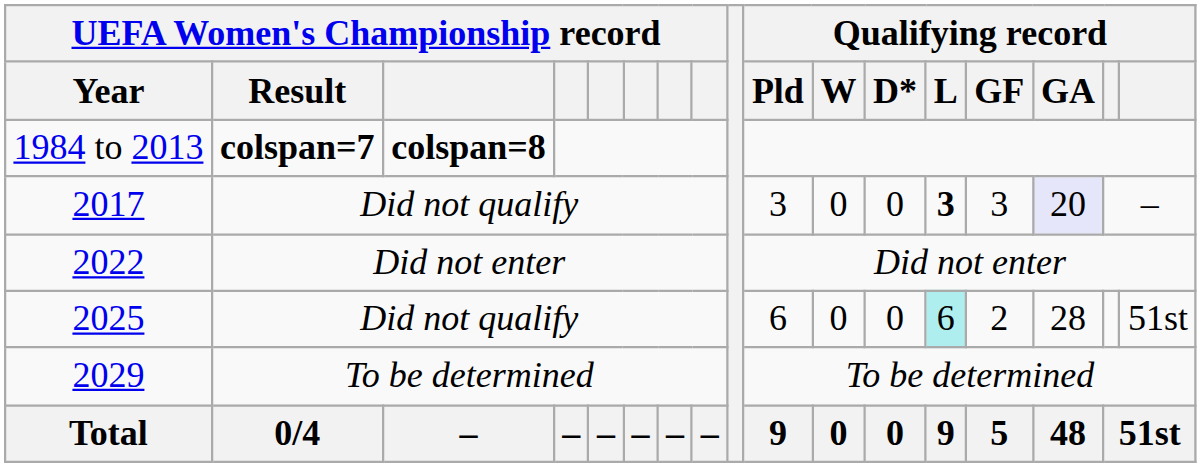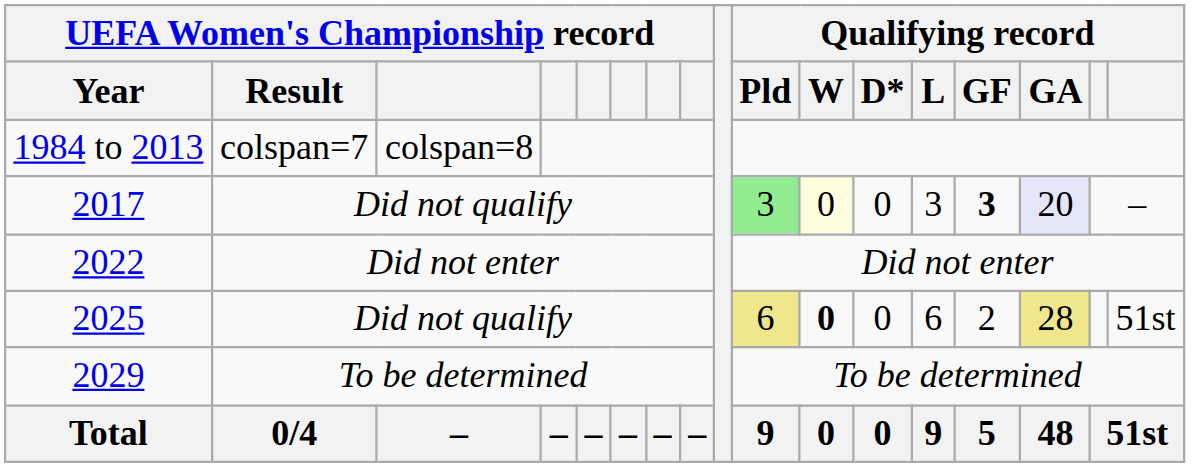1984 to 2013 | UEFA Women's Championship record / Result: bold -> normal
1984 to 2013 | column 3: bold -> normal
2017 | Qualifying record / Pld: no background -> lightgreen background
2017 | Qualifying record / W: no background -> lightyellow background
2017 | Qualifying record / L: bold -> normal
2017 | Qualifying record / GF: normal -> bold
2025 | Qualifying record / Pld: no background -> khaki background
2025 | Qualifying record / W: normal -> bold
2025 | Qualifying record / L: paleturquoise background -> no background
2025 | Qualifying record / GA: no background -> khaki background
